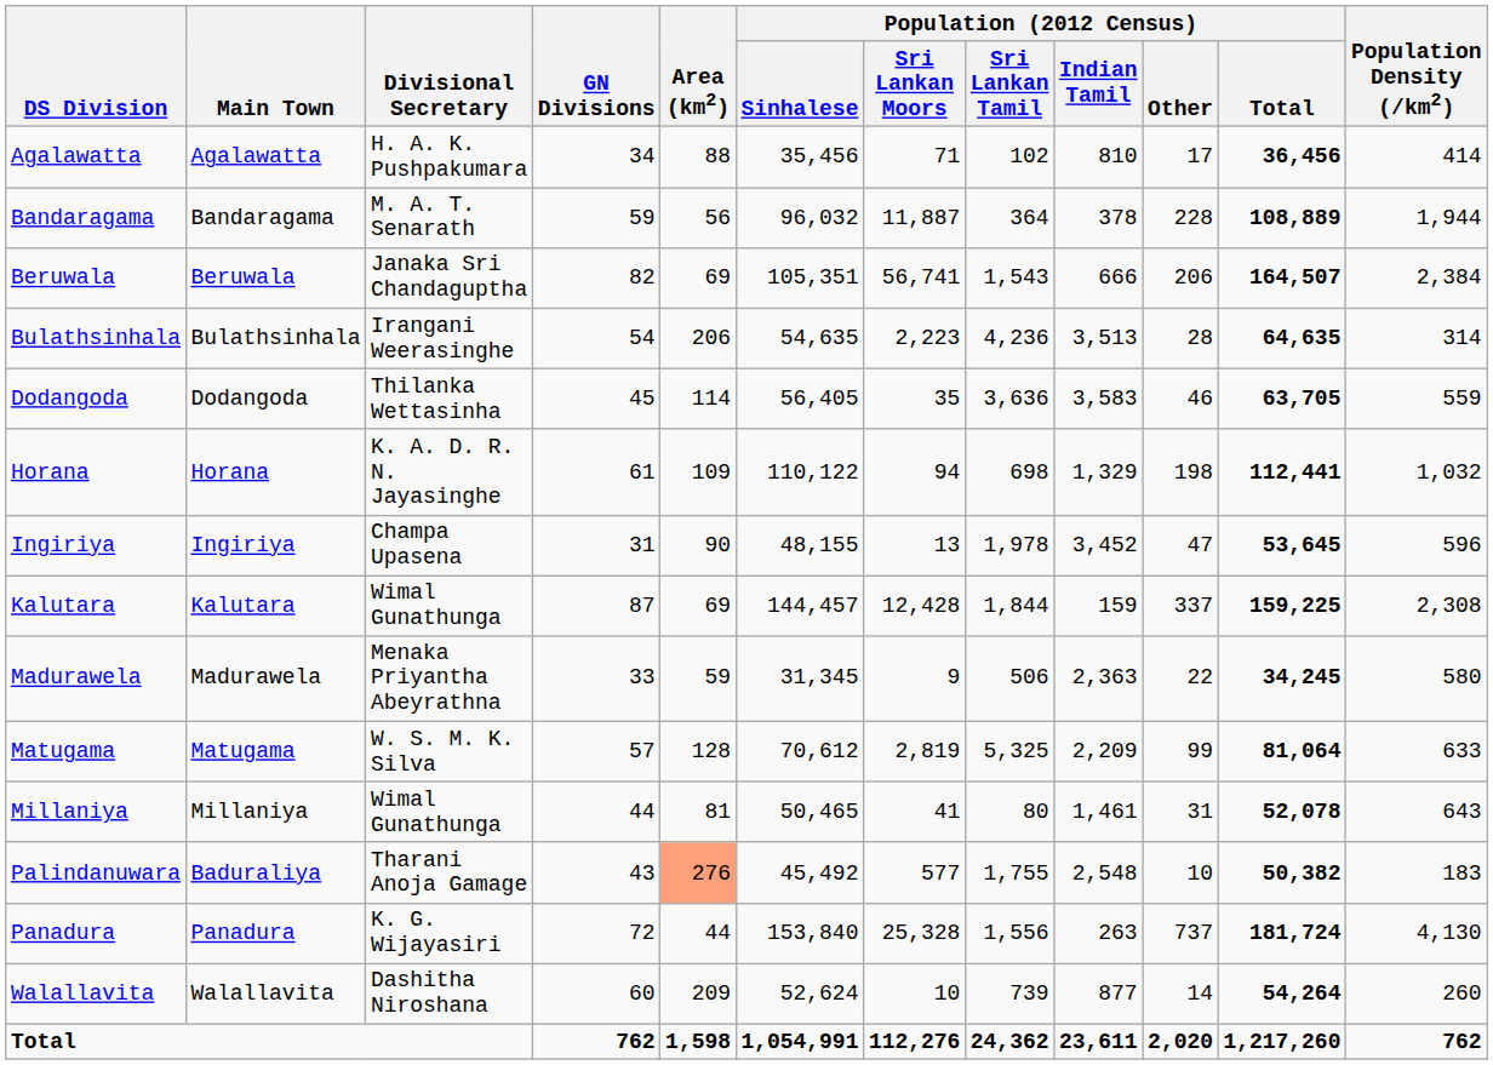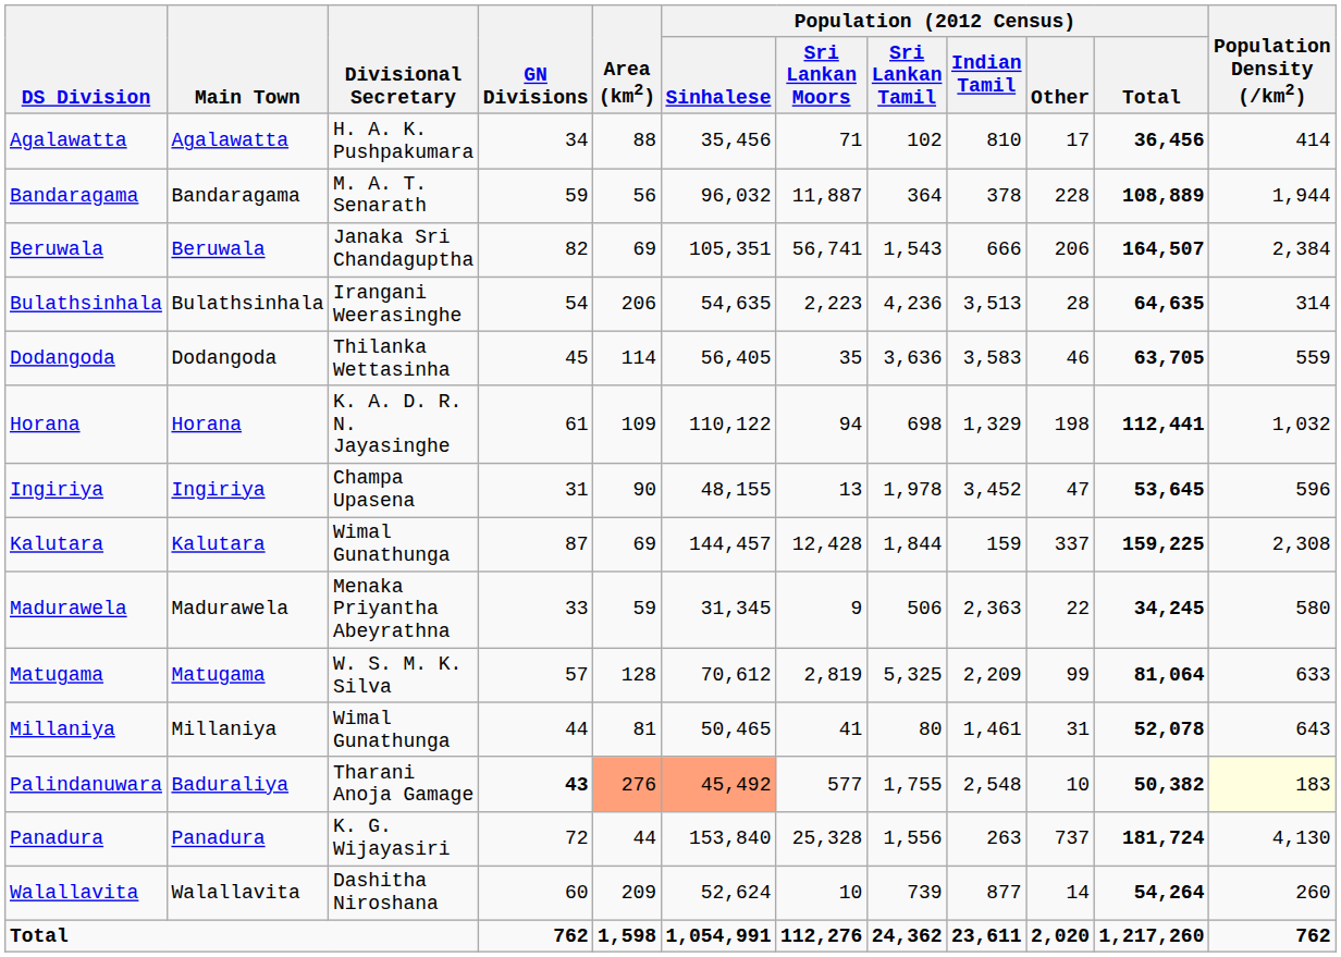Palindanuwara | GN Divisions: normal -> bold
Palindanuwara | Population (2012 Census) / Sinhalese: no background -> lightsalmon background
Palindanuwara | Population Density (/km2): no background -> lightyellow background
